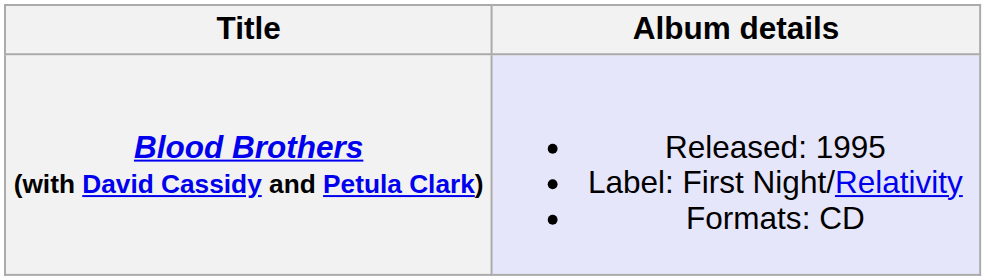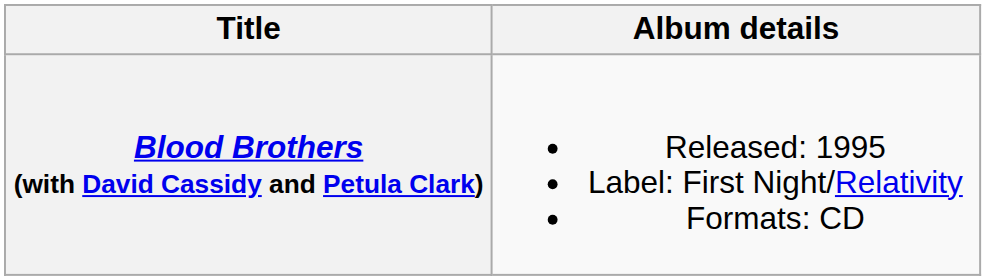Blood Brothers (with David Cassidy and Petula Clark) | Album details: lavender background -> no background
